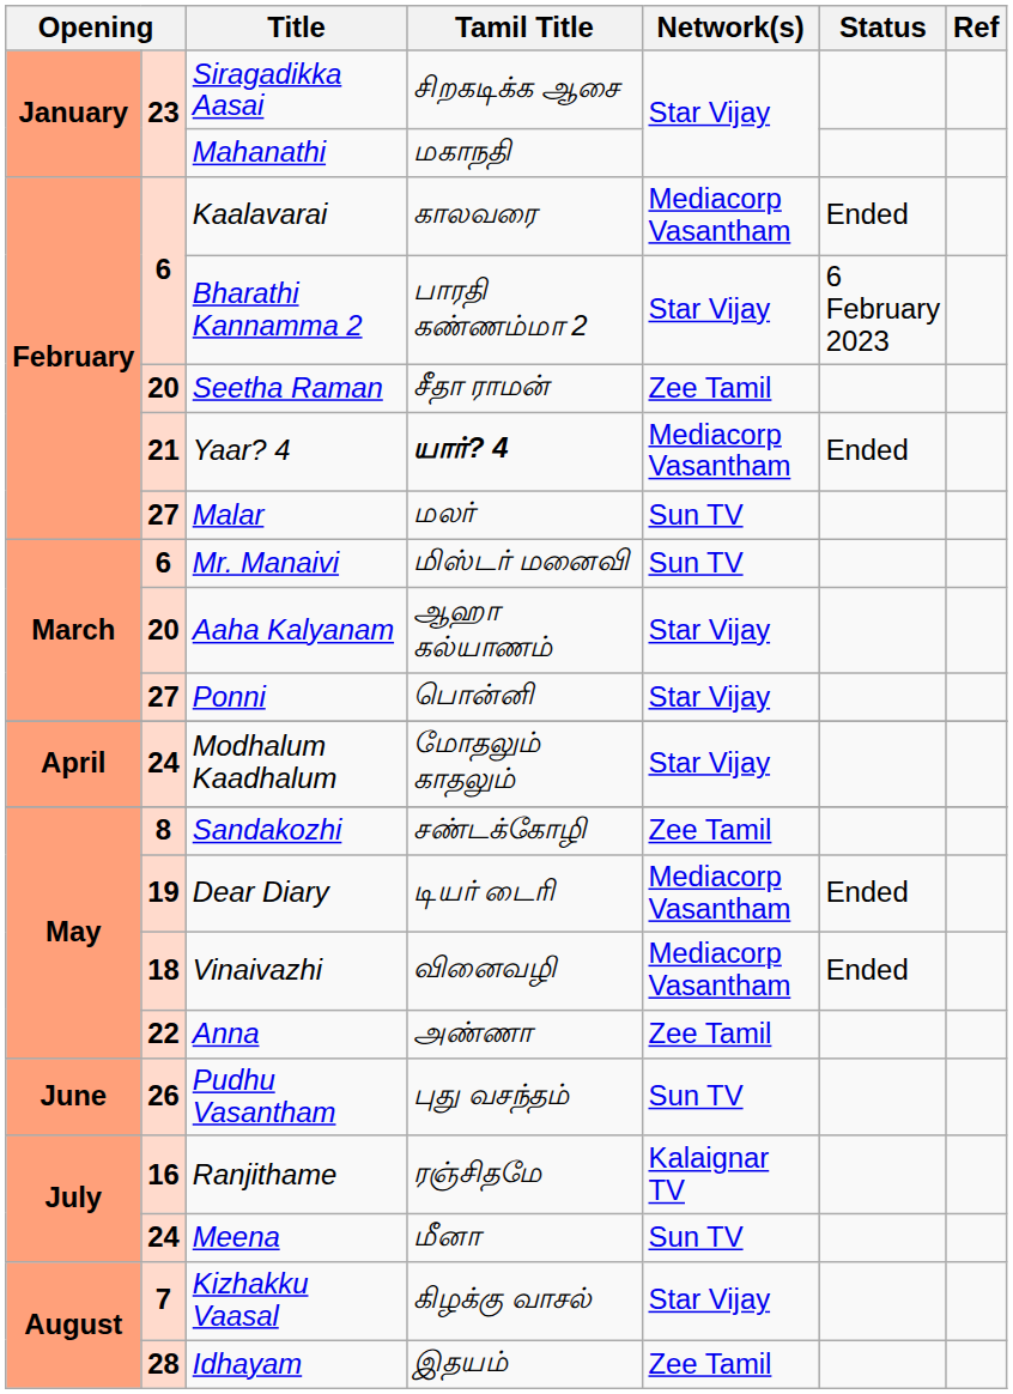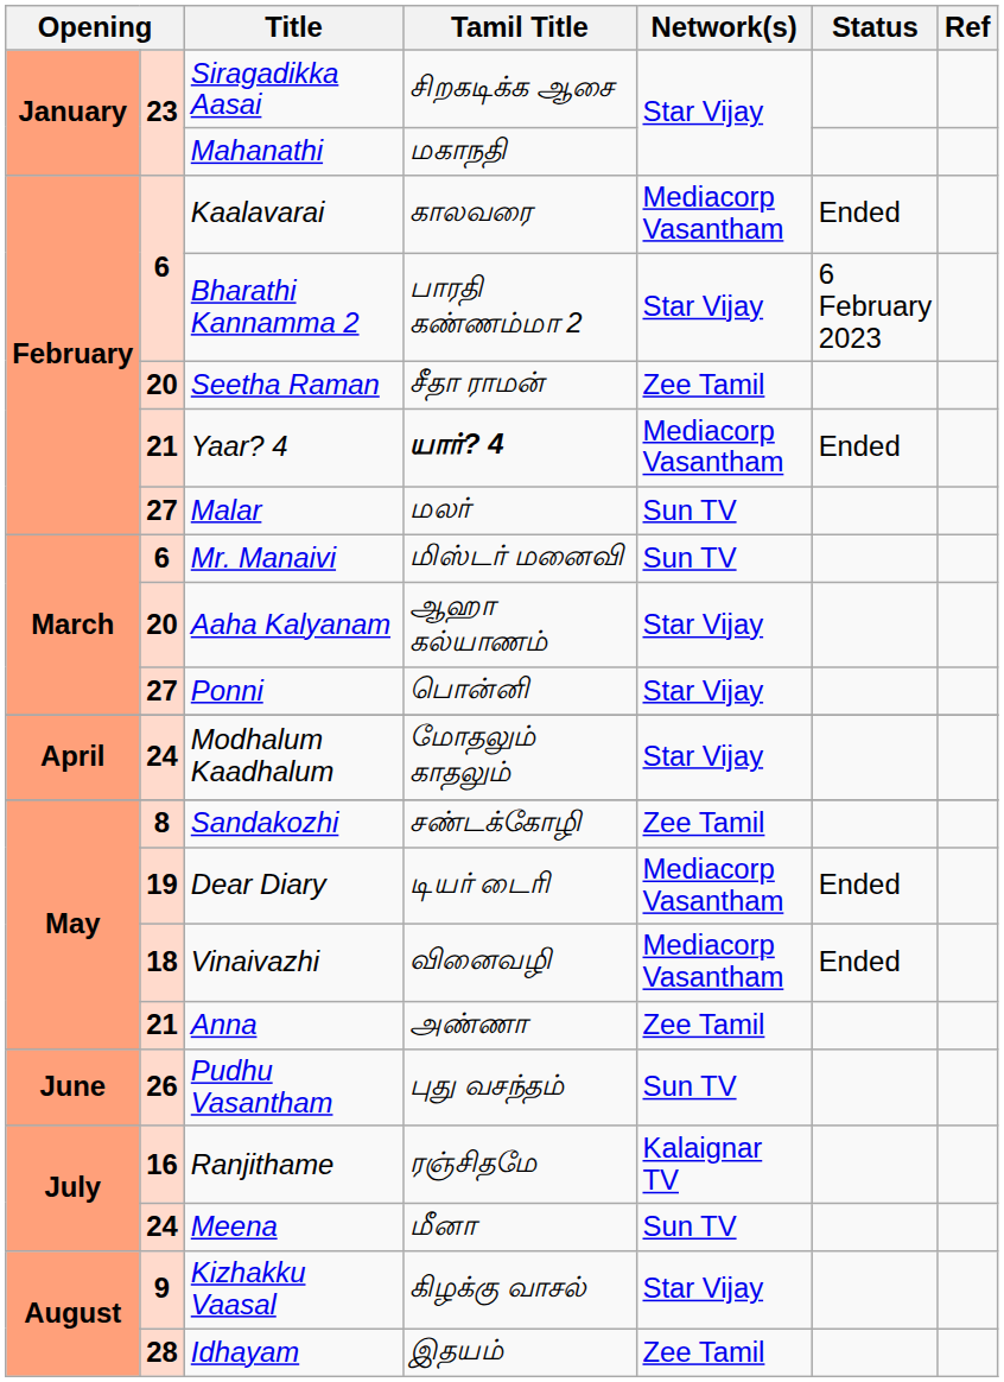Anna | column 2: 22 -> 21
Kizhakku Vaasal | column 2: 7 -> 9
